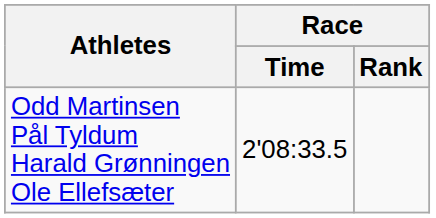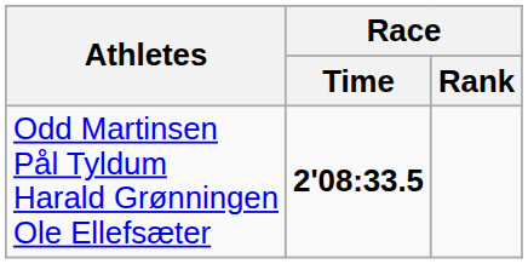Odd Martinsen Pål Tyldum Harald Grønningen Ole Ellefsæter | Race / Time: normal -> bold
